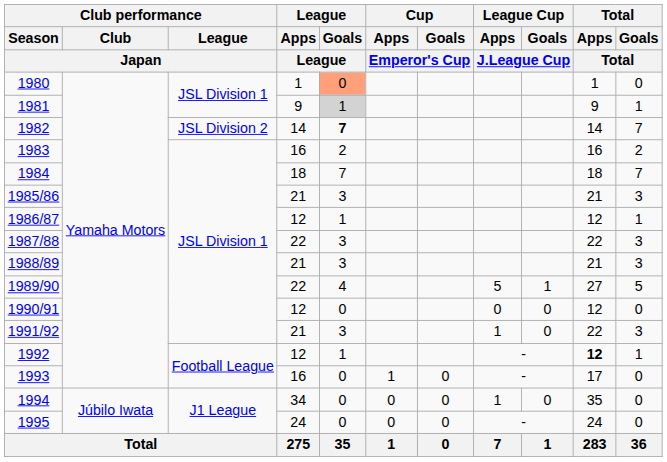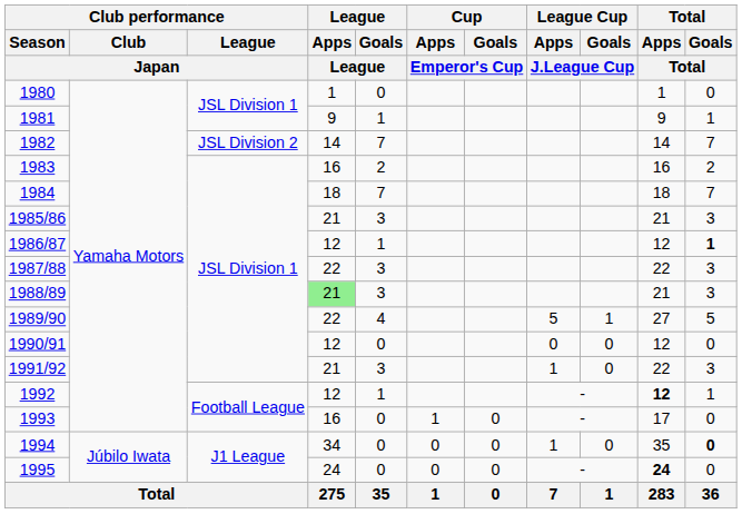1980 | League / Goals / League: lightsalmon background -> no background
1981 | League / Goals / League: lightgrey background -> no background
1982 | League / Goals / League: bold -> normal
1986/87 | Total / Goals / Total: normal -> bold
1988/89 | League / Apps / League: no background -> lightgreen background
1994 | Total / Goals / Total: normal -> bold
1995 | Total / Apps / Total: normal -> bold
